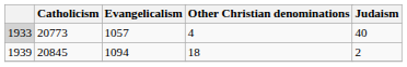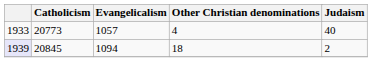1933 | column 1: lightgrey background -> no background
1939 | column 1: no background -> lavender background
